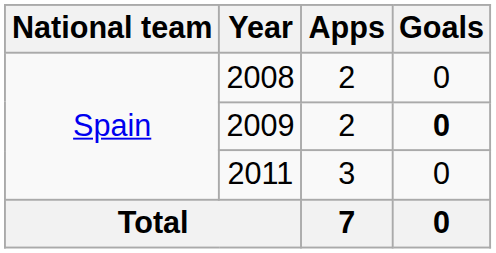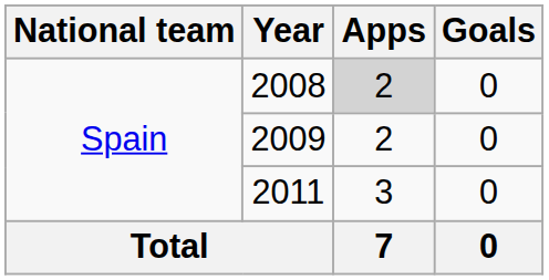2008 | Apps: no background -> lightgrey background
2009 | Goals: bold -> normal
